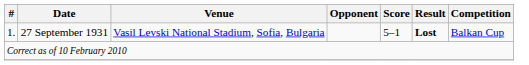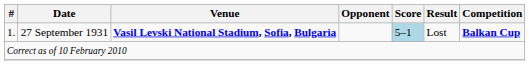1. | Venue: normal -> bold
1. | Score: no background -> lightblue background
1. | Result: bold -> normal
1. | Competition: normal -> bold
